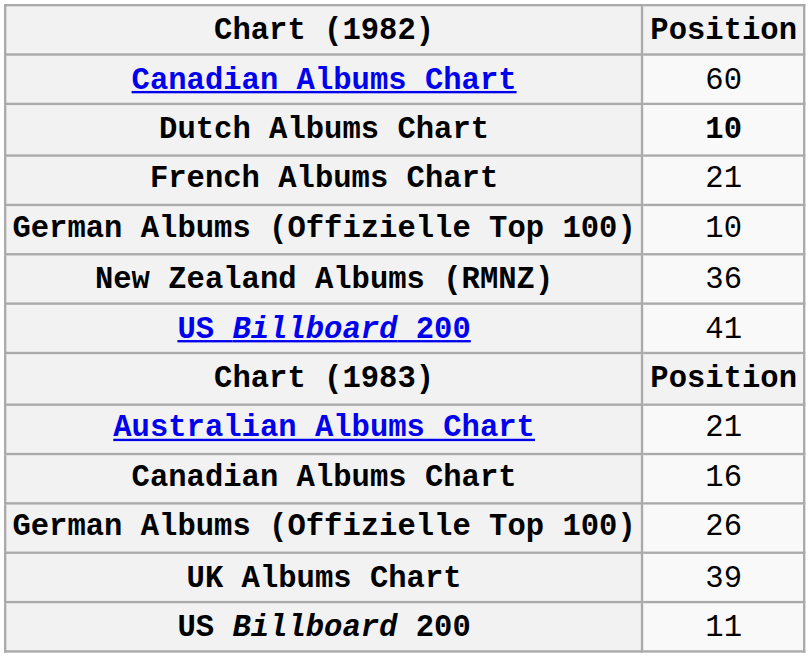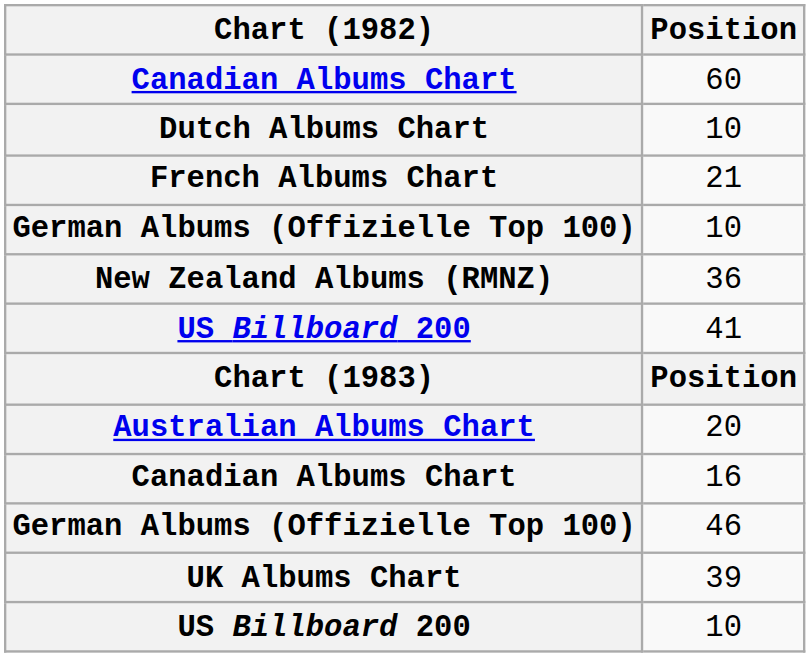row 3 | Position: bold -> normal
row 9 | Position: 21 -> 20
row 11 | Position: 26 -> 46
row 13 | Position: 11 -> 10
